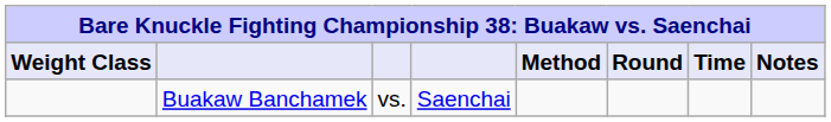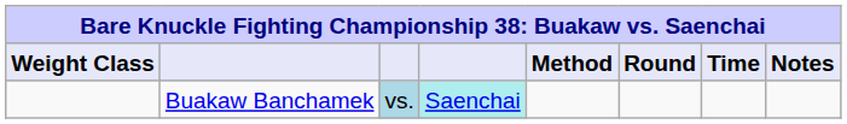Buakaw Banchamek | column 3: no background -> lightblue background
Buakaw Banchamek | column 4: no background -> paleturquoise background
